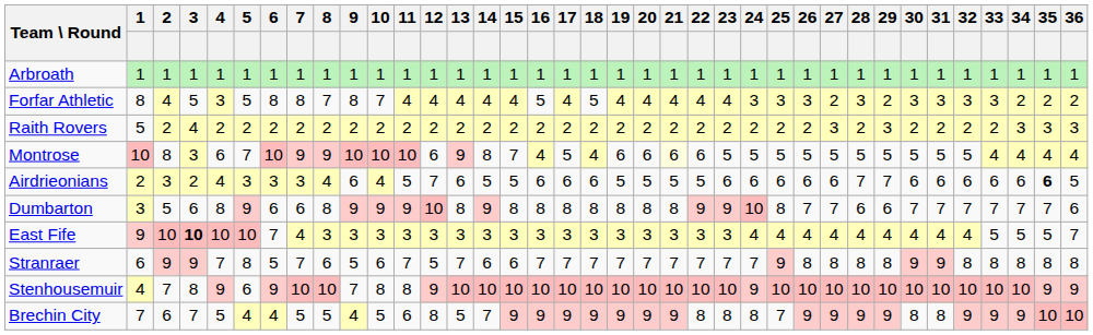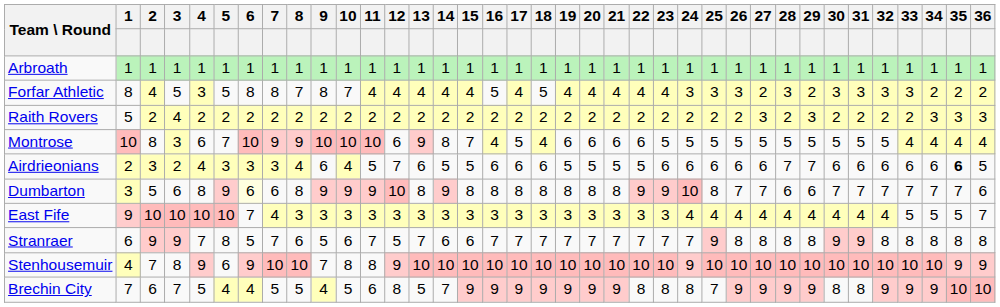Montrose | 21: lightyellow background -> no background
Dumbarton | 6: no background -> lightyellow background
East Fife | 3: bold -> normal
